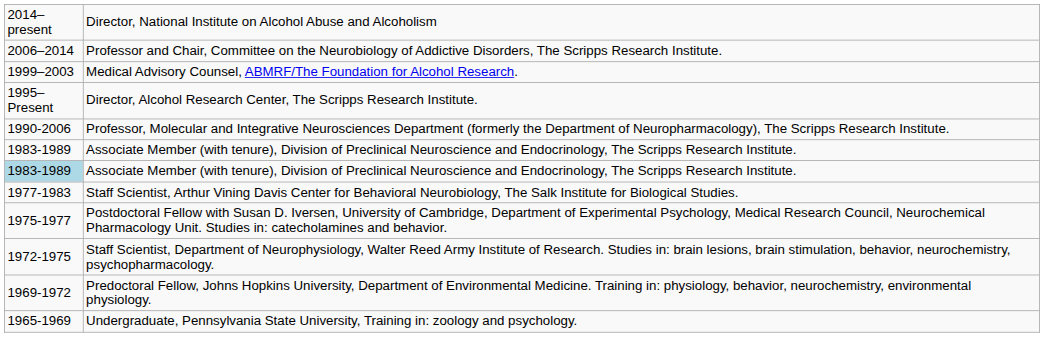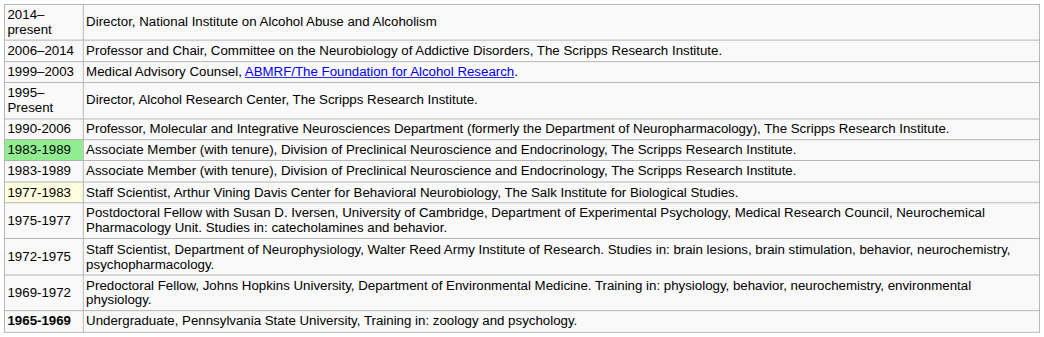row 6 | column 1: no background -> lightgreen background
row 7 | column 1: lightblue background -> no background
row 8 | column 1: no background -> lightyellow background
row 12 | column 1: normal -> bold
